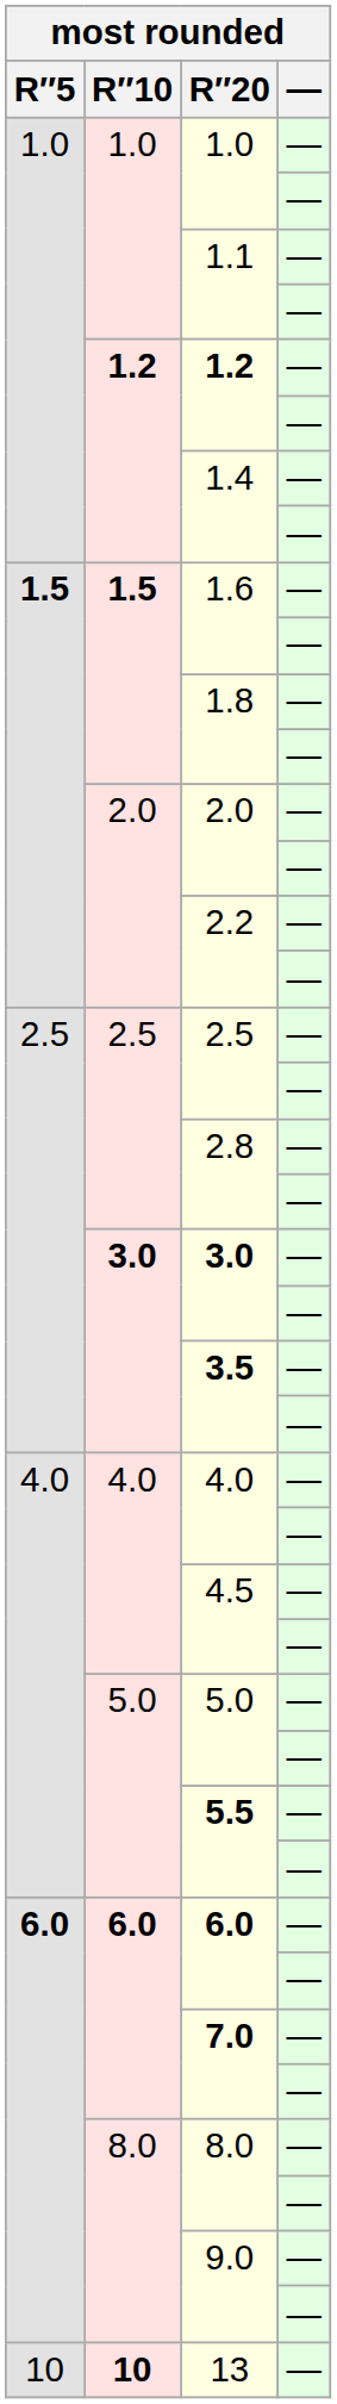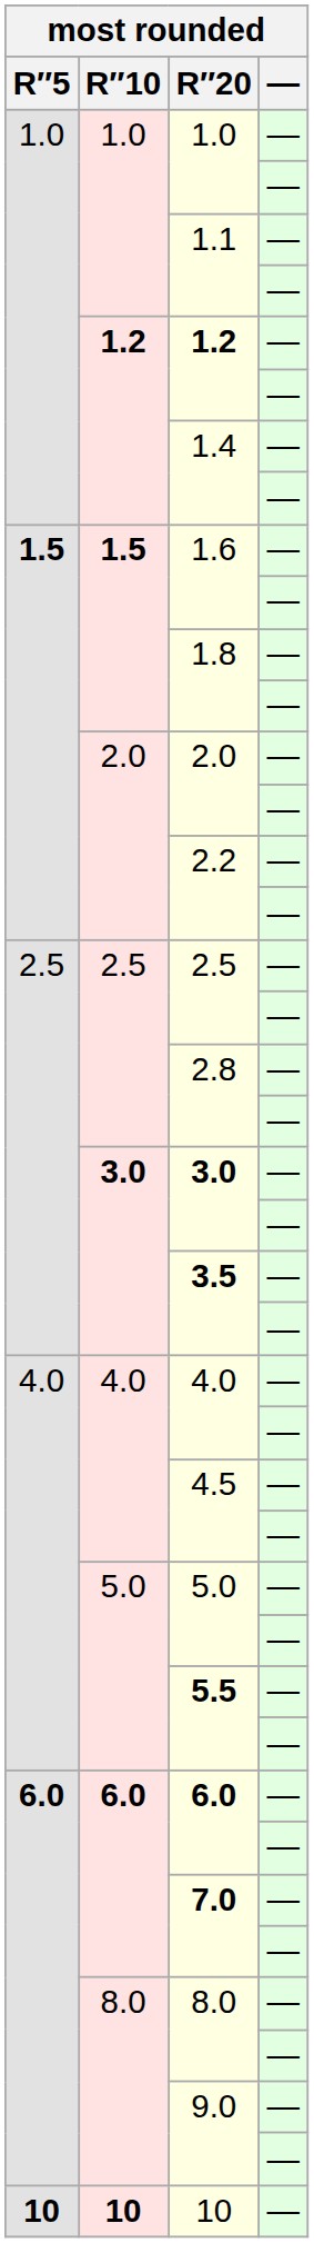row 43 | R″5: normal -> bold
row 43 | R″20: 13 -> 10
